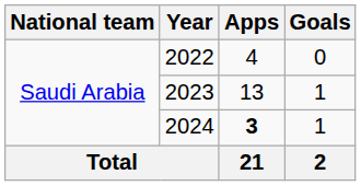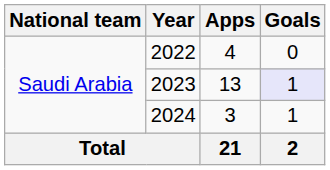2023 | Goals: no background -> lavender background
2024 | Apps: bold -> normal
